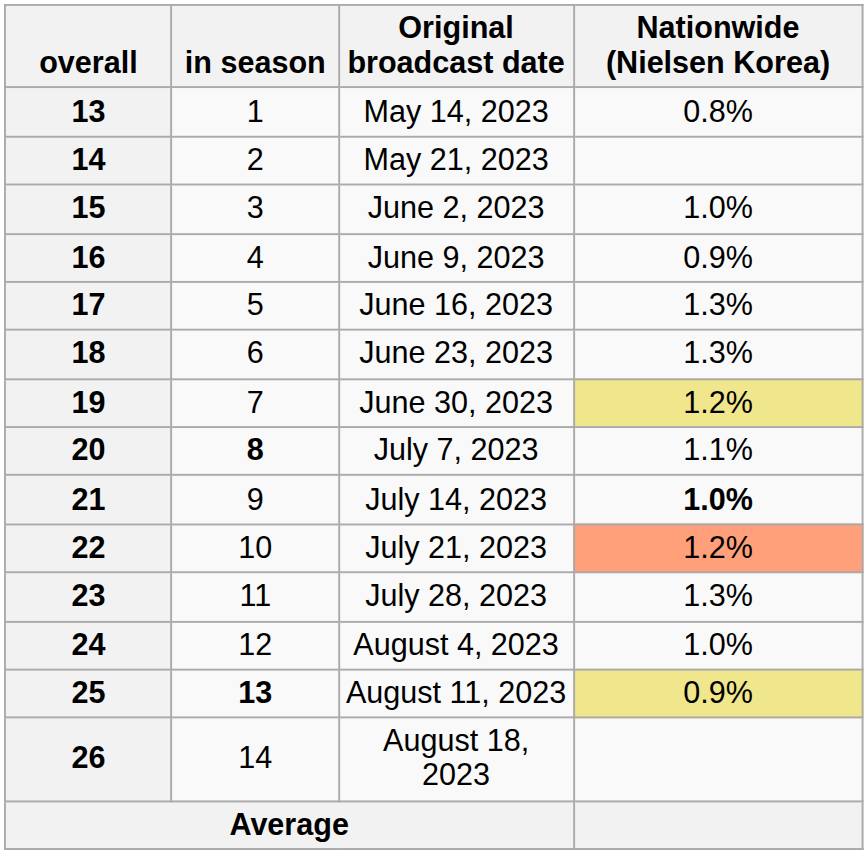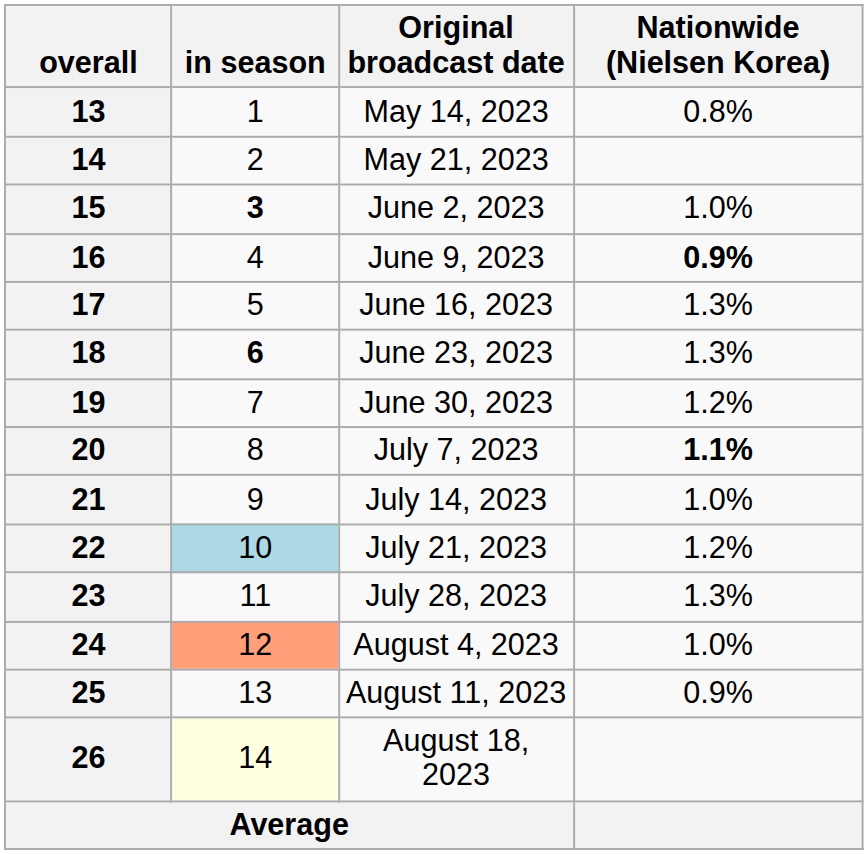June 2, 2023 | in season: normal -> bold
June 9, 2023 | Nationwide (Nielsen Korea): normal -> bold
June 23, 2023 | in season: normal -> bold
June 30, 2023 | Nationwide (Nielsen Korea): khaki background -> no background
July 7, 2023 | in season: bold -> normal
July 7, 2023 | Nationwide (Nielsen Korea): normal -> bold
July 14, 2023 | Nationwide (Nielsen Korea): bold -> normal
July 21, 2023 | in season: no background -> lightblue background
July 21, 2023 | Nationwide (Nielsen Korea): lightsalmon background -> no background
August 4, 2023 | in season: no background -> lightsalmon background
August 11, 2023 | in season: bold -> normal
August 11, 2023 | Nationwide (Nielsen Korea): khaki background -> no background
August 18, 2023 | in season: no background -> lightyellow background
